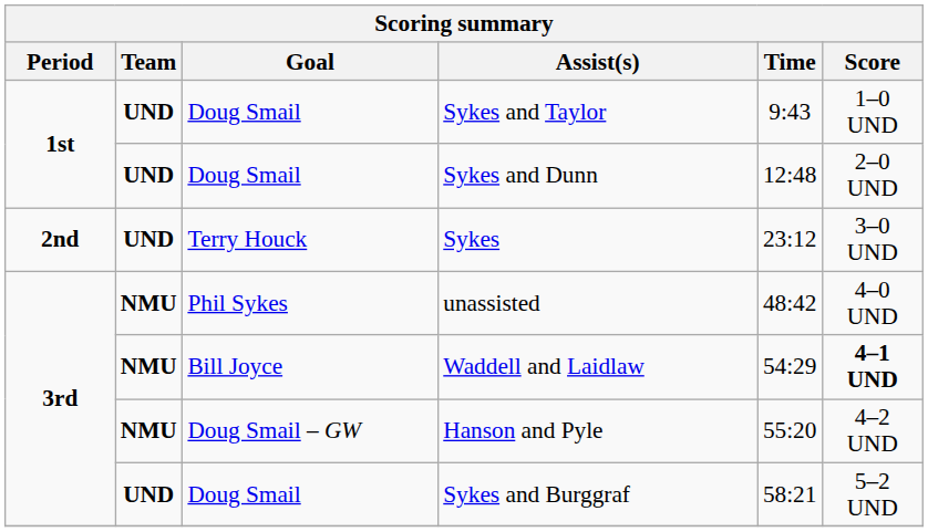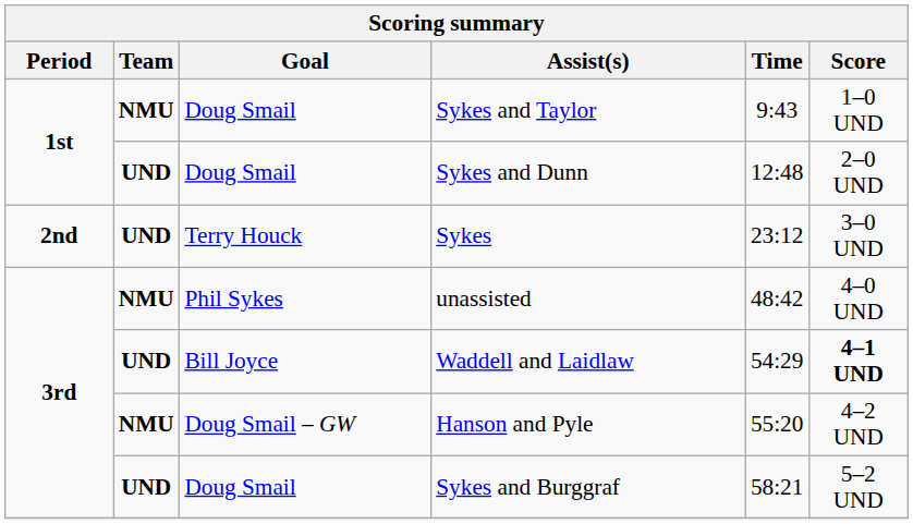Sykes and Taylor | Team: UND -> NMU
Waddell and Laidlaw | Team: NMU -> UND
